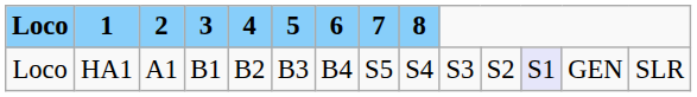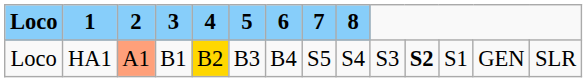row 2 | 2: no background -> lightsalmon background
row 2 | 4: no background -> gold background
row 2 | column 11: normal -> bold
row 2 | column 12: lavender background -> no background
